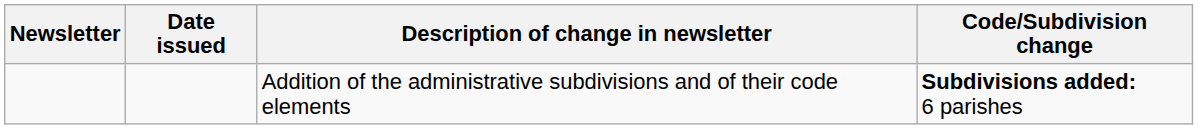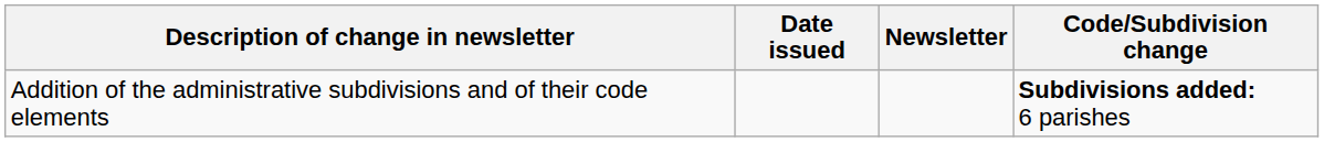columns swapped: Newsletter <-> Description of change in newsletter
